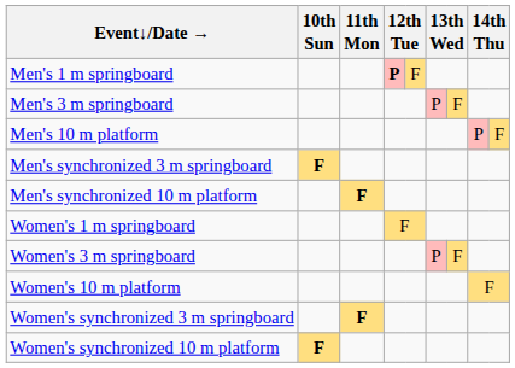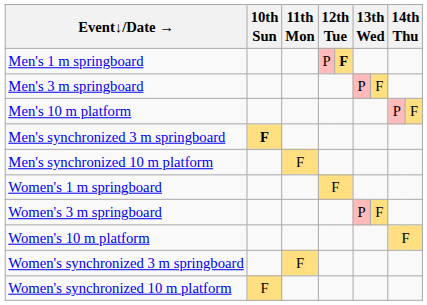Men's 1 m springboard | column 4: bold -> normal
Men's 1 m springboard | column 5: normal -> bold
Men's synchronized 10 m platform | 11th Mon: bold -> normal
Women's synchronized 3 m springboard | 11th Mon: bold -> normal
Women's synchronized 10 m platform | 10th Sun: bold -> normal
